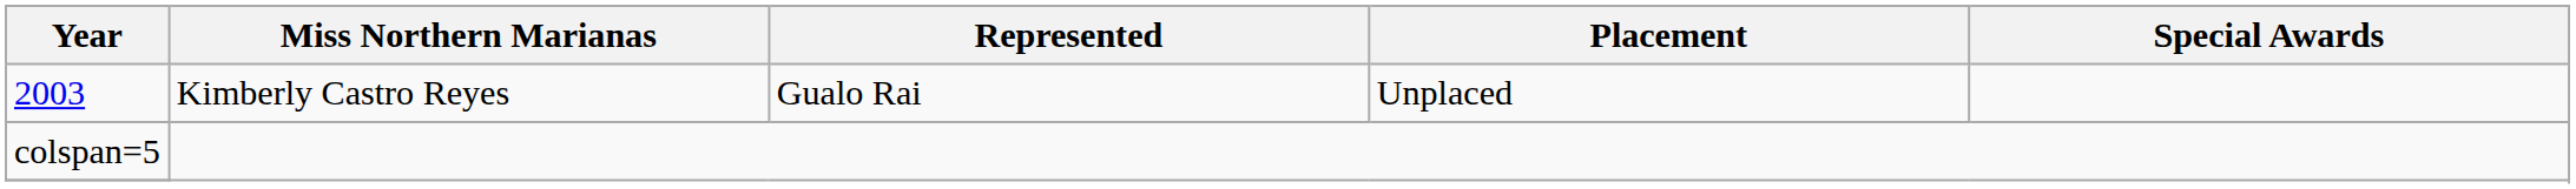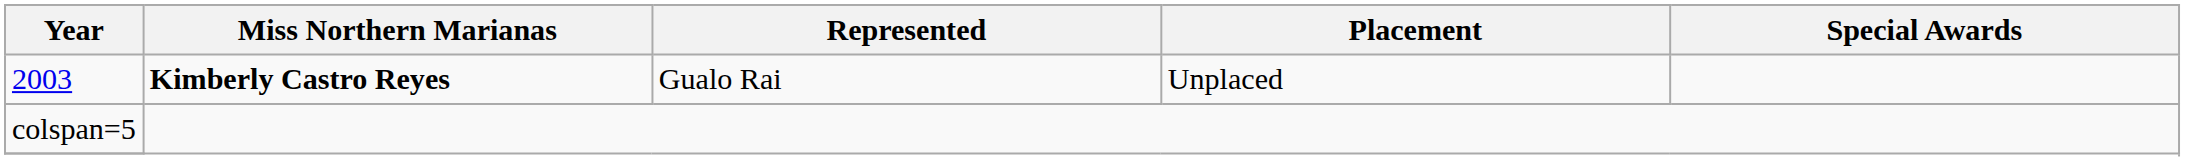2003 | Miss Northern Marianas: normal -> bold
